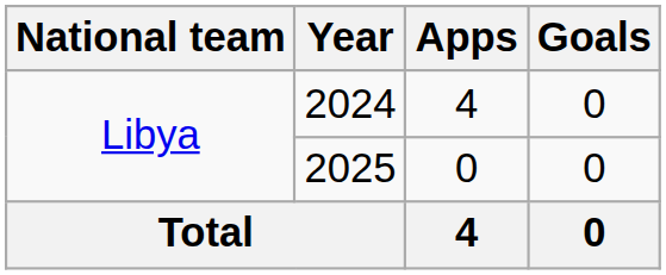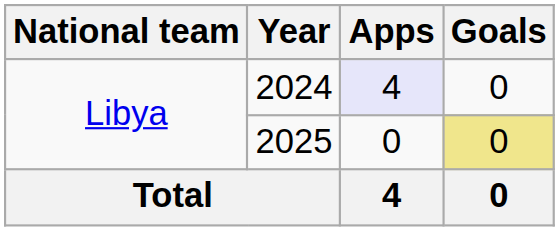2024 | Apps: no background -> lavender background
2025 | Goals: no background -> khaki background
